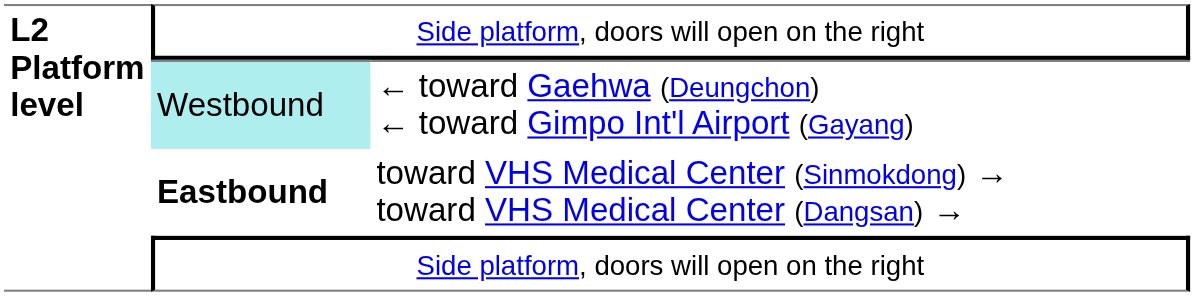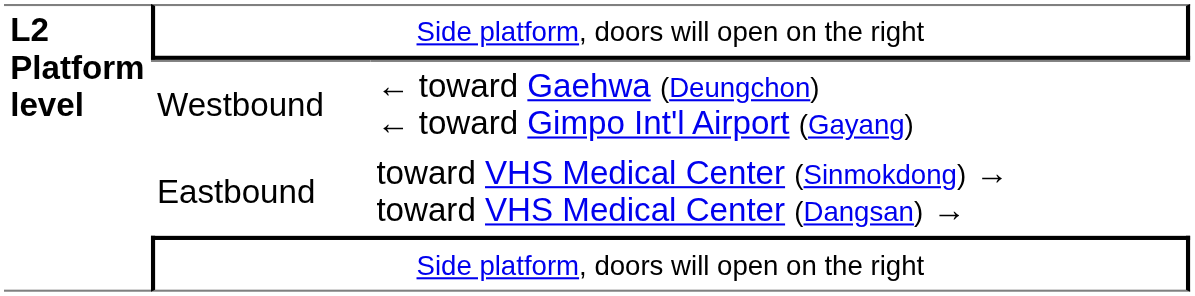Westbound | column 2: paleturquoise background -> no background
Eastbound | column 2: bold -> normal
